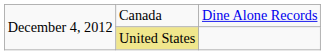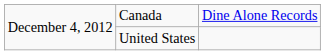December 4, 2012 / United States | column 2: khaki background -> no background
